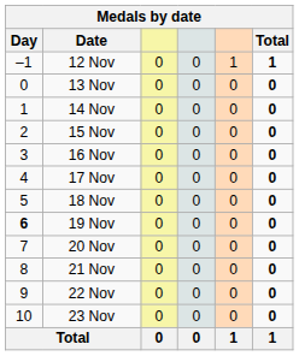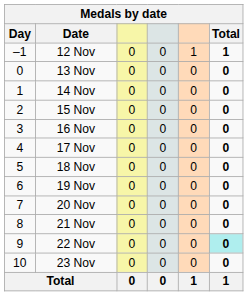19 Nov | Day: bold -> normal
22 Nov | Total: no background -> paleturquoise background
